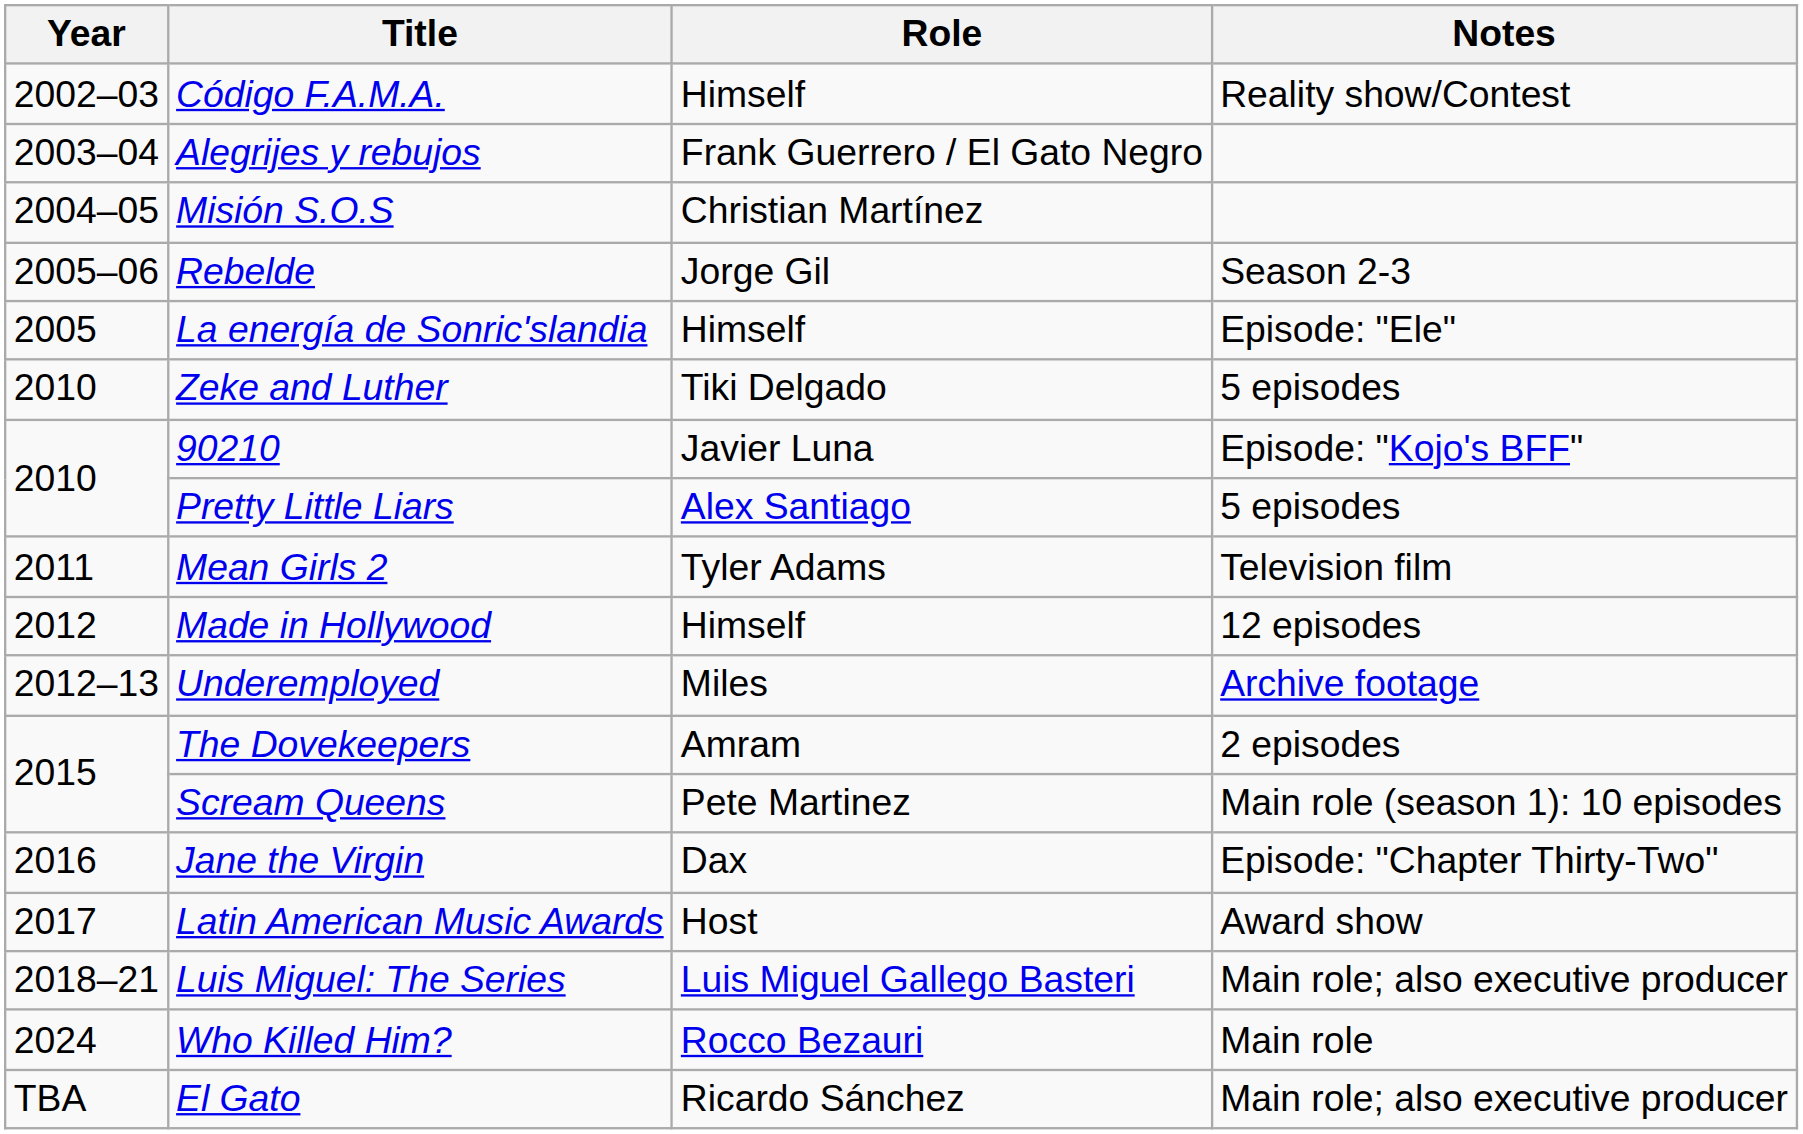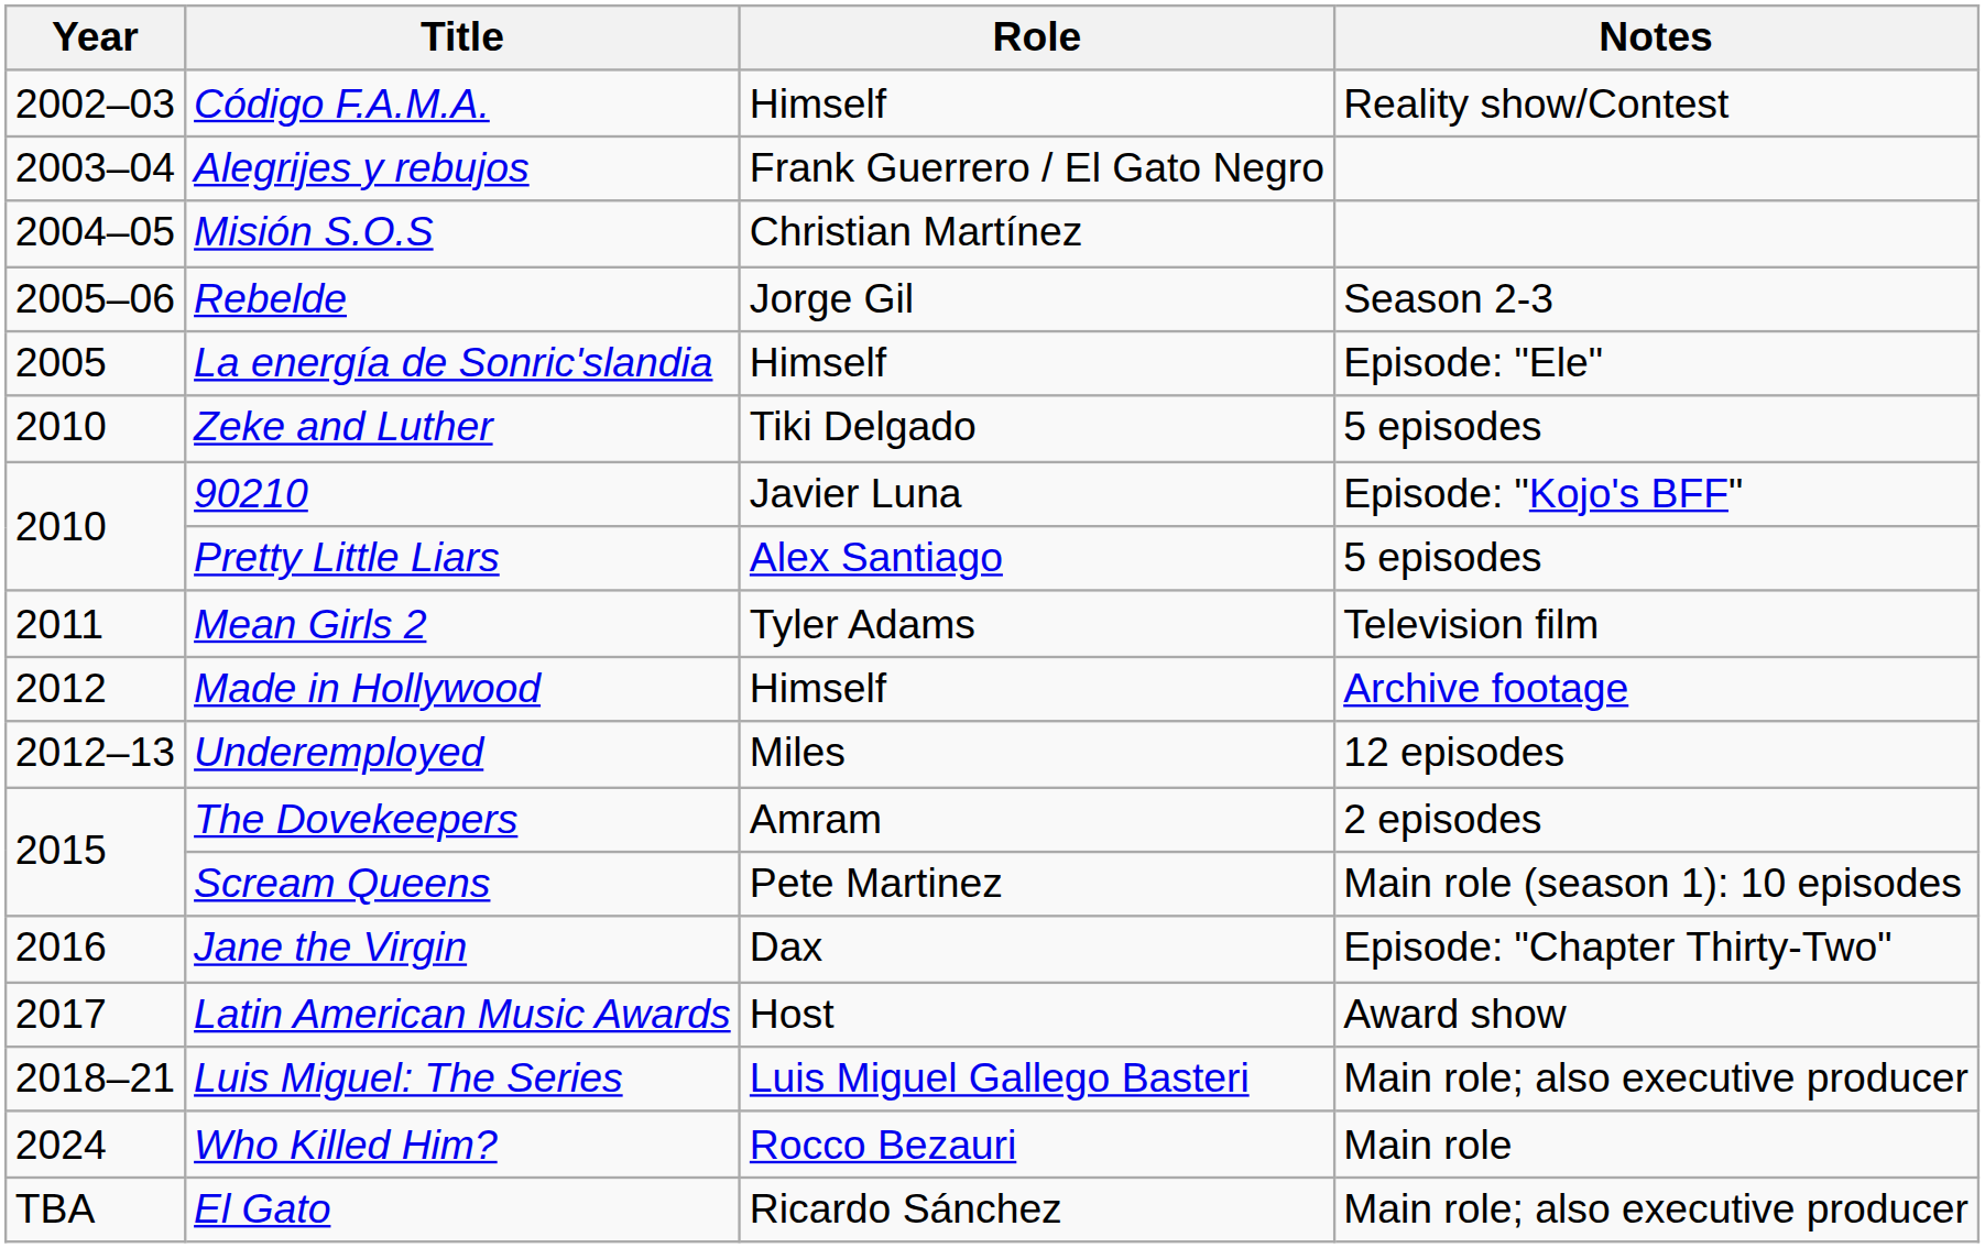Made in Hollywood | Notes: 12 episodes -> Archive footage
Underemployed | Notes: Archive footage -> 12 episodes
